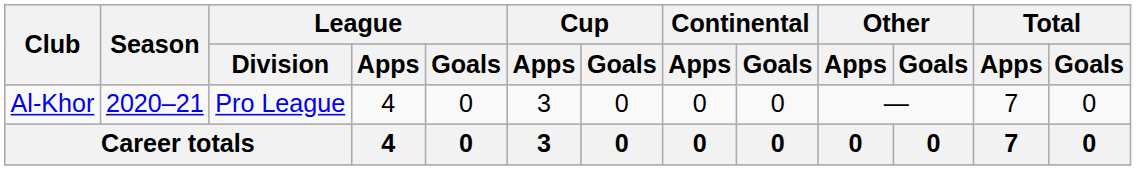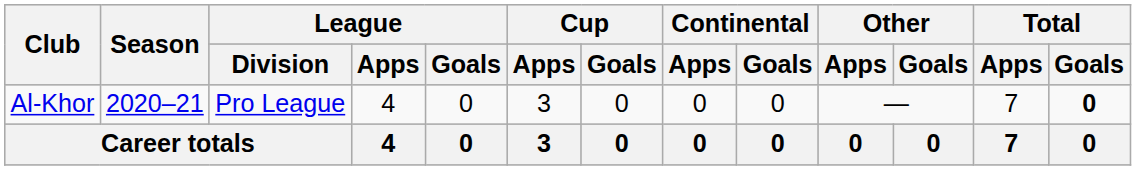Al-Khor | Total / Goals: normal -> bold
